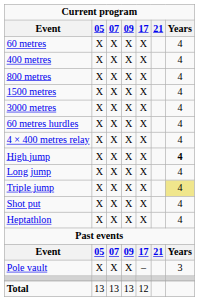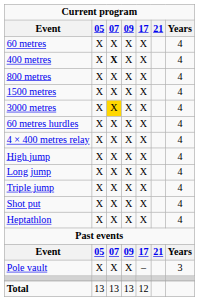400 metres | 07: normal -> bold
3000 metres | 07: no background -> gold background
High jump | Years: bold -> normal
Triple jump | Years: khaki background -> no background
